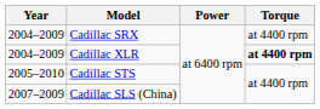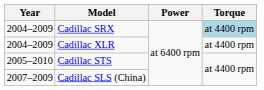Cadillac SRX | Torque: no background -> lightblue background
Cadillac XLR | Torque: bold -> normal
